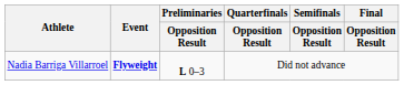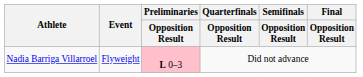Nadia Barriga Villarroel | Event: bold -> normal
Nadia Barriga Villarroel | Preliminaries / Opposition Result: no background -> pink background
